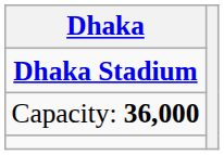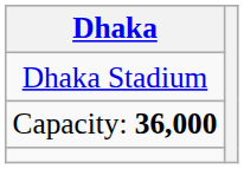Dhaka Stadium | Dhaka: bold -> normal
